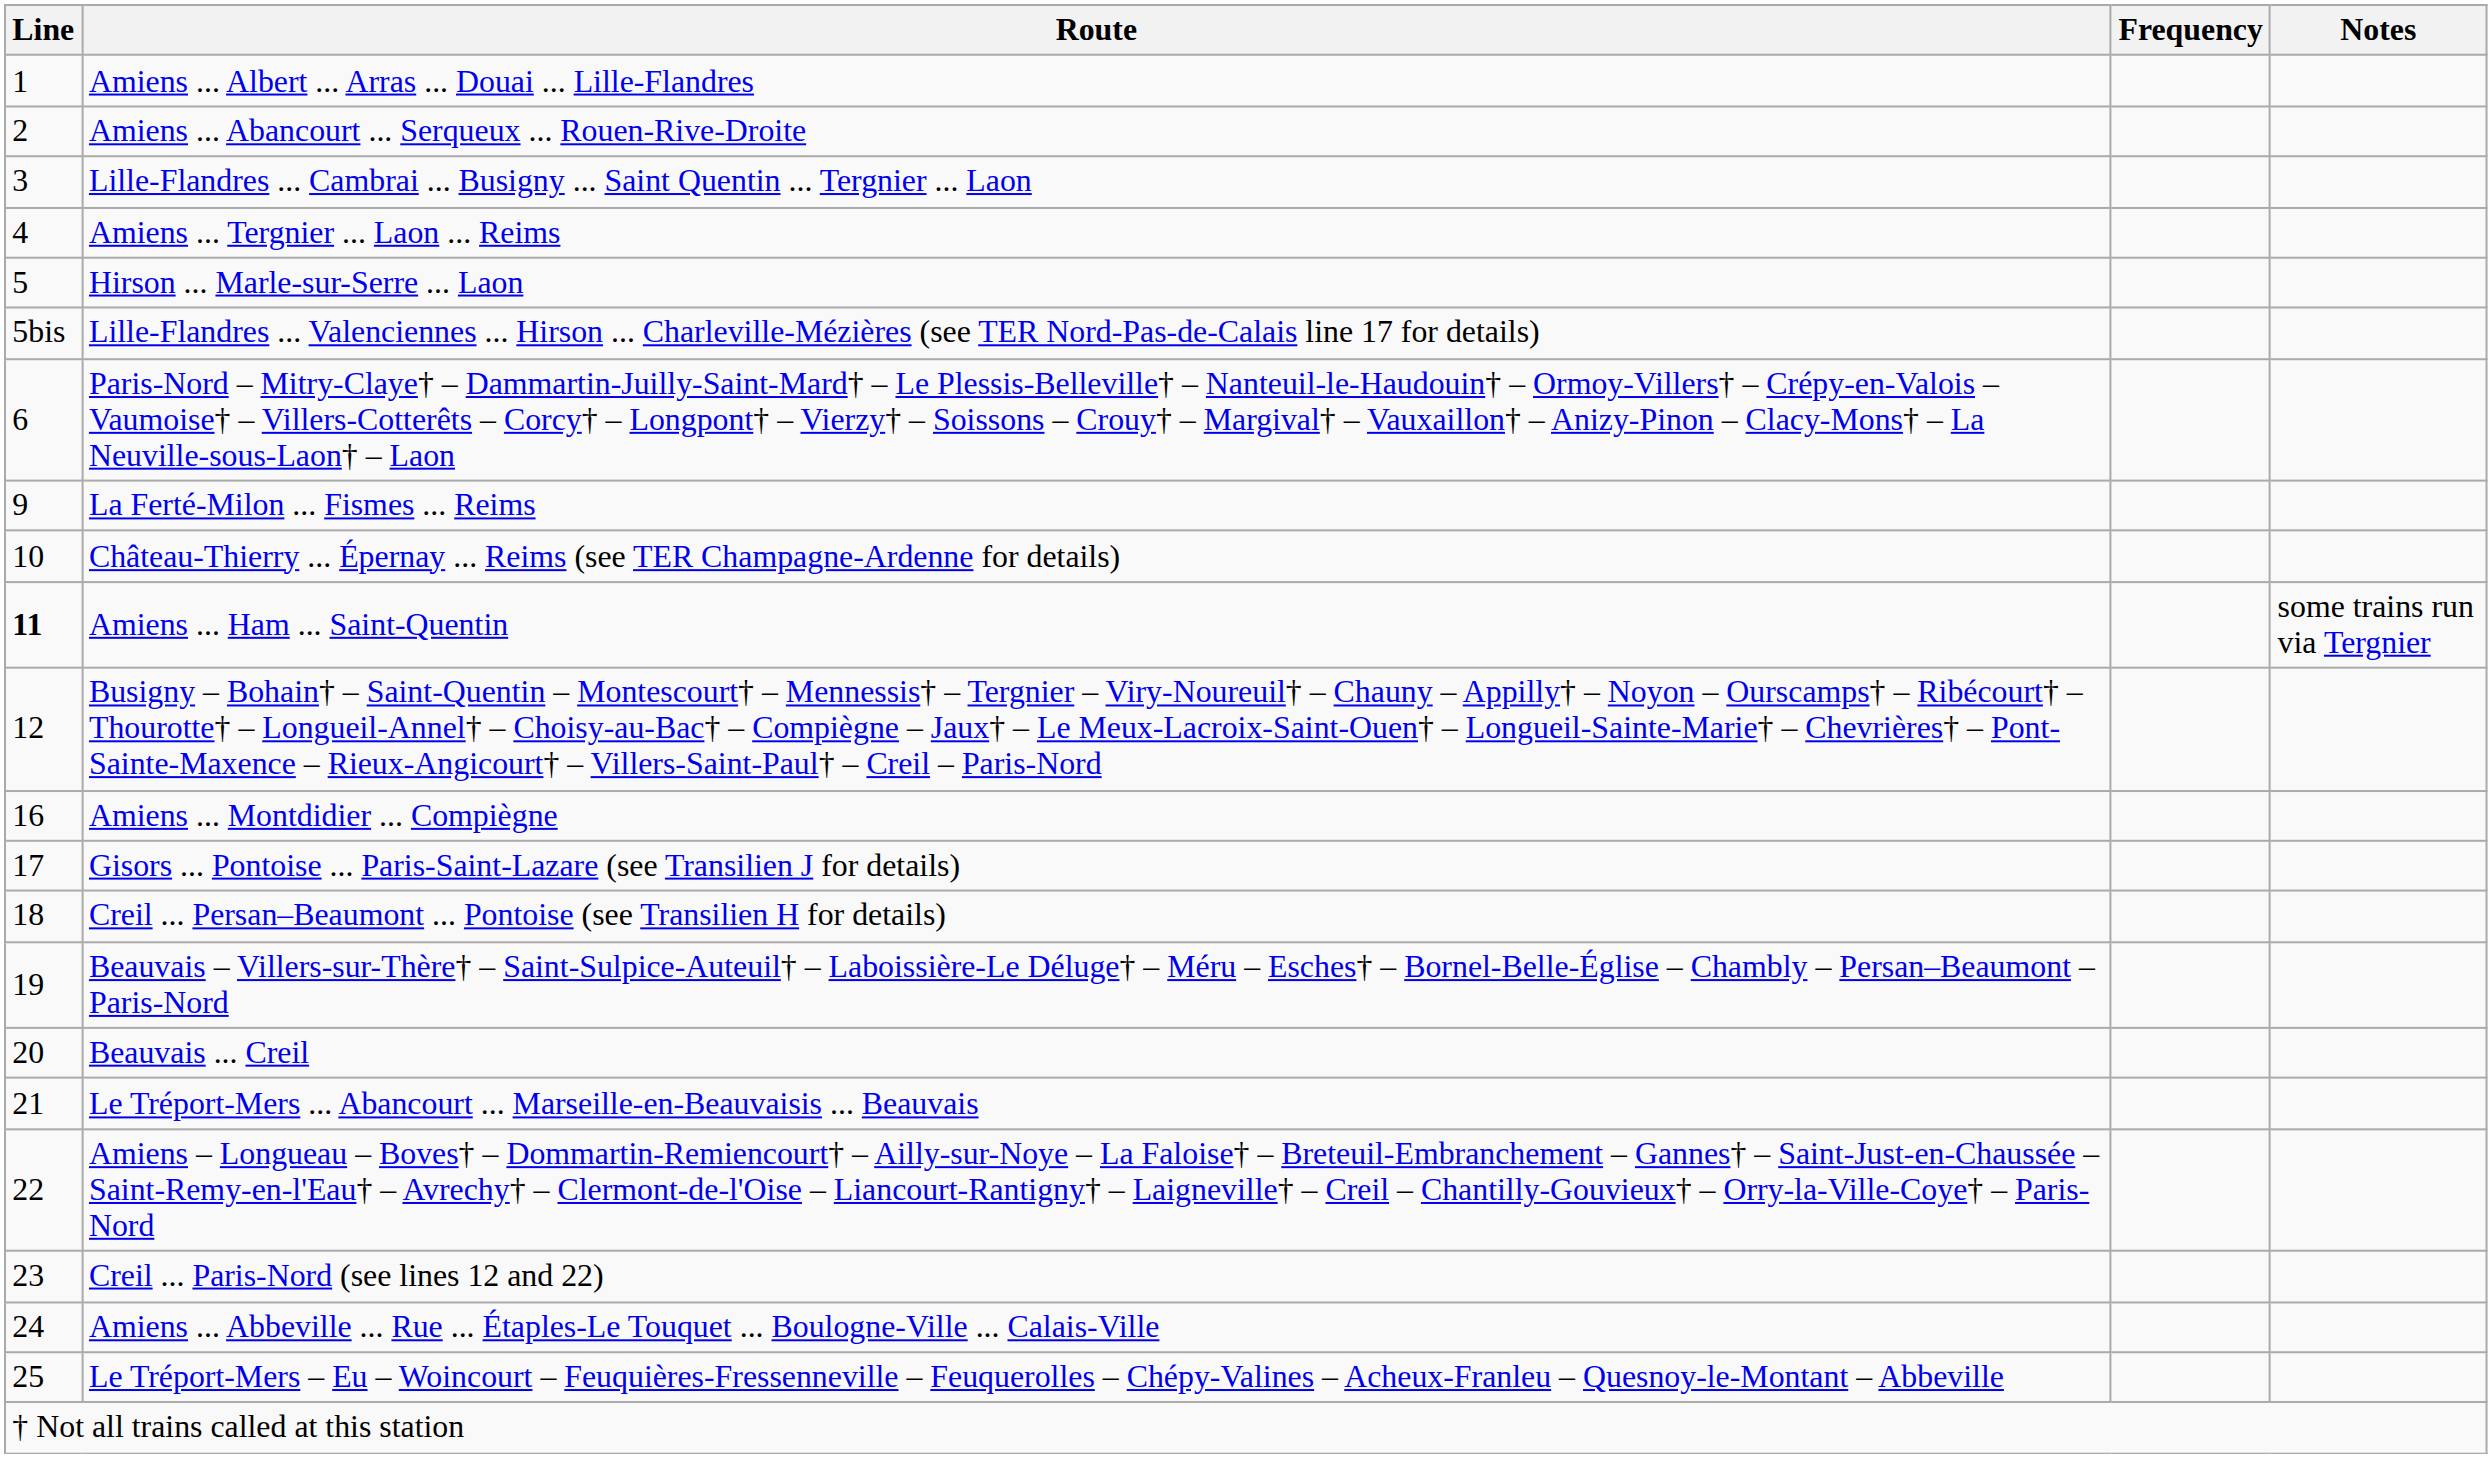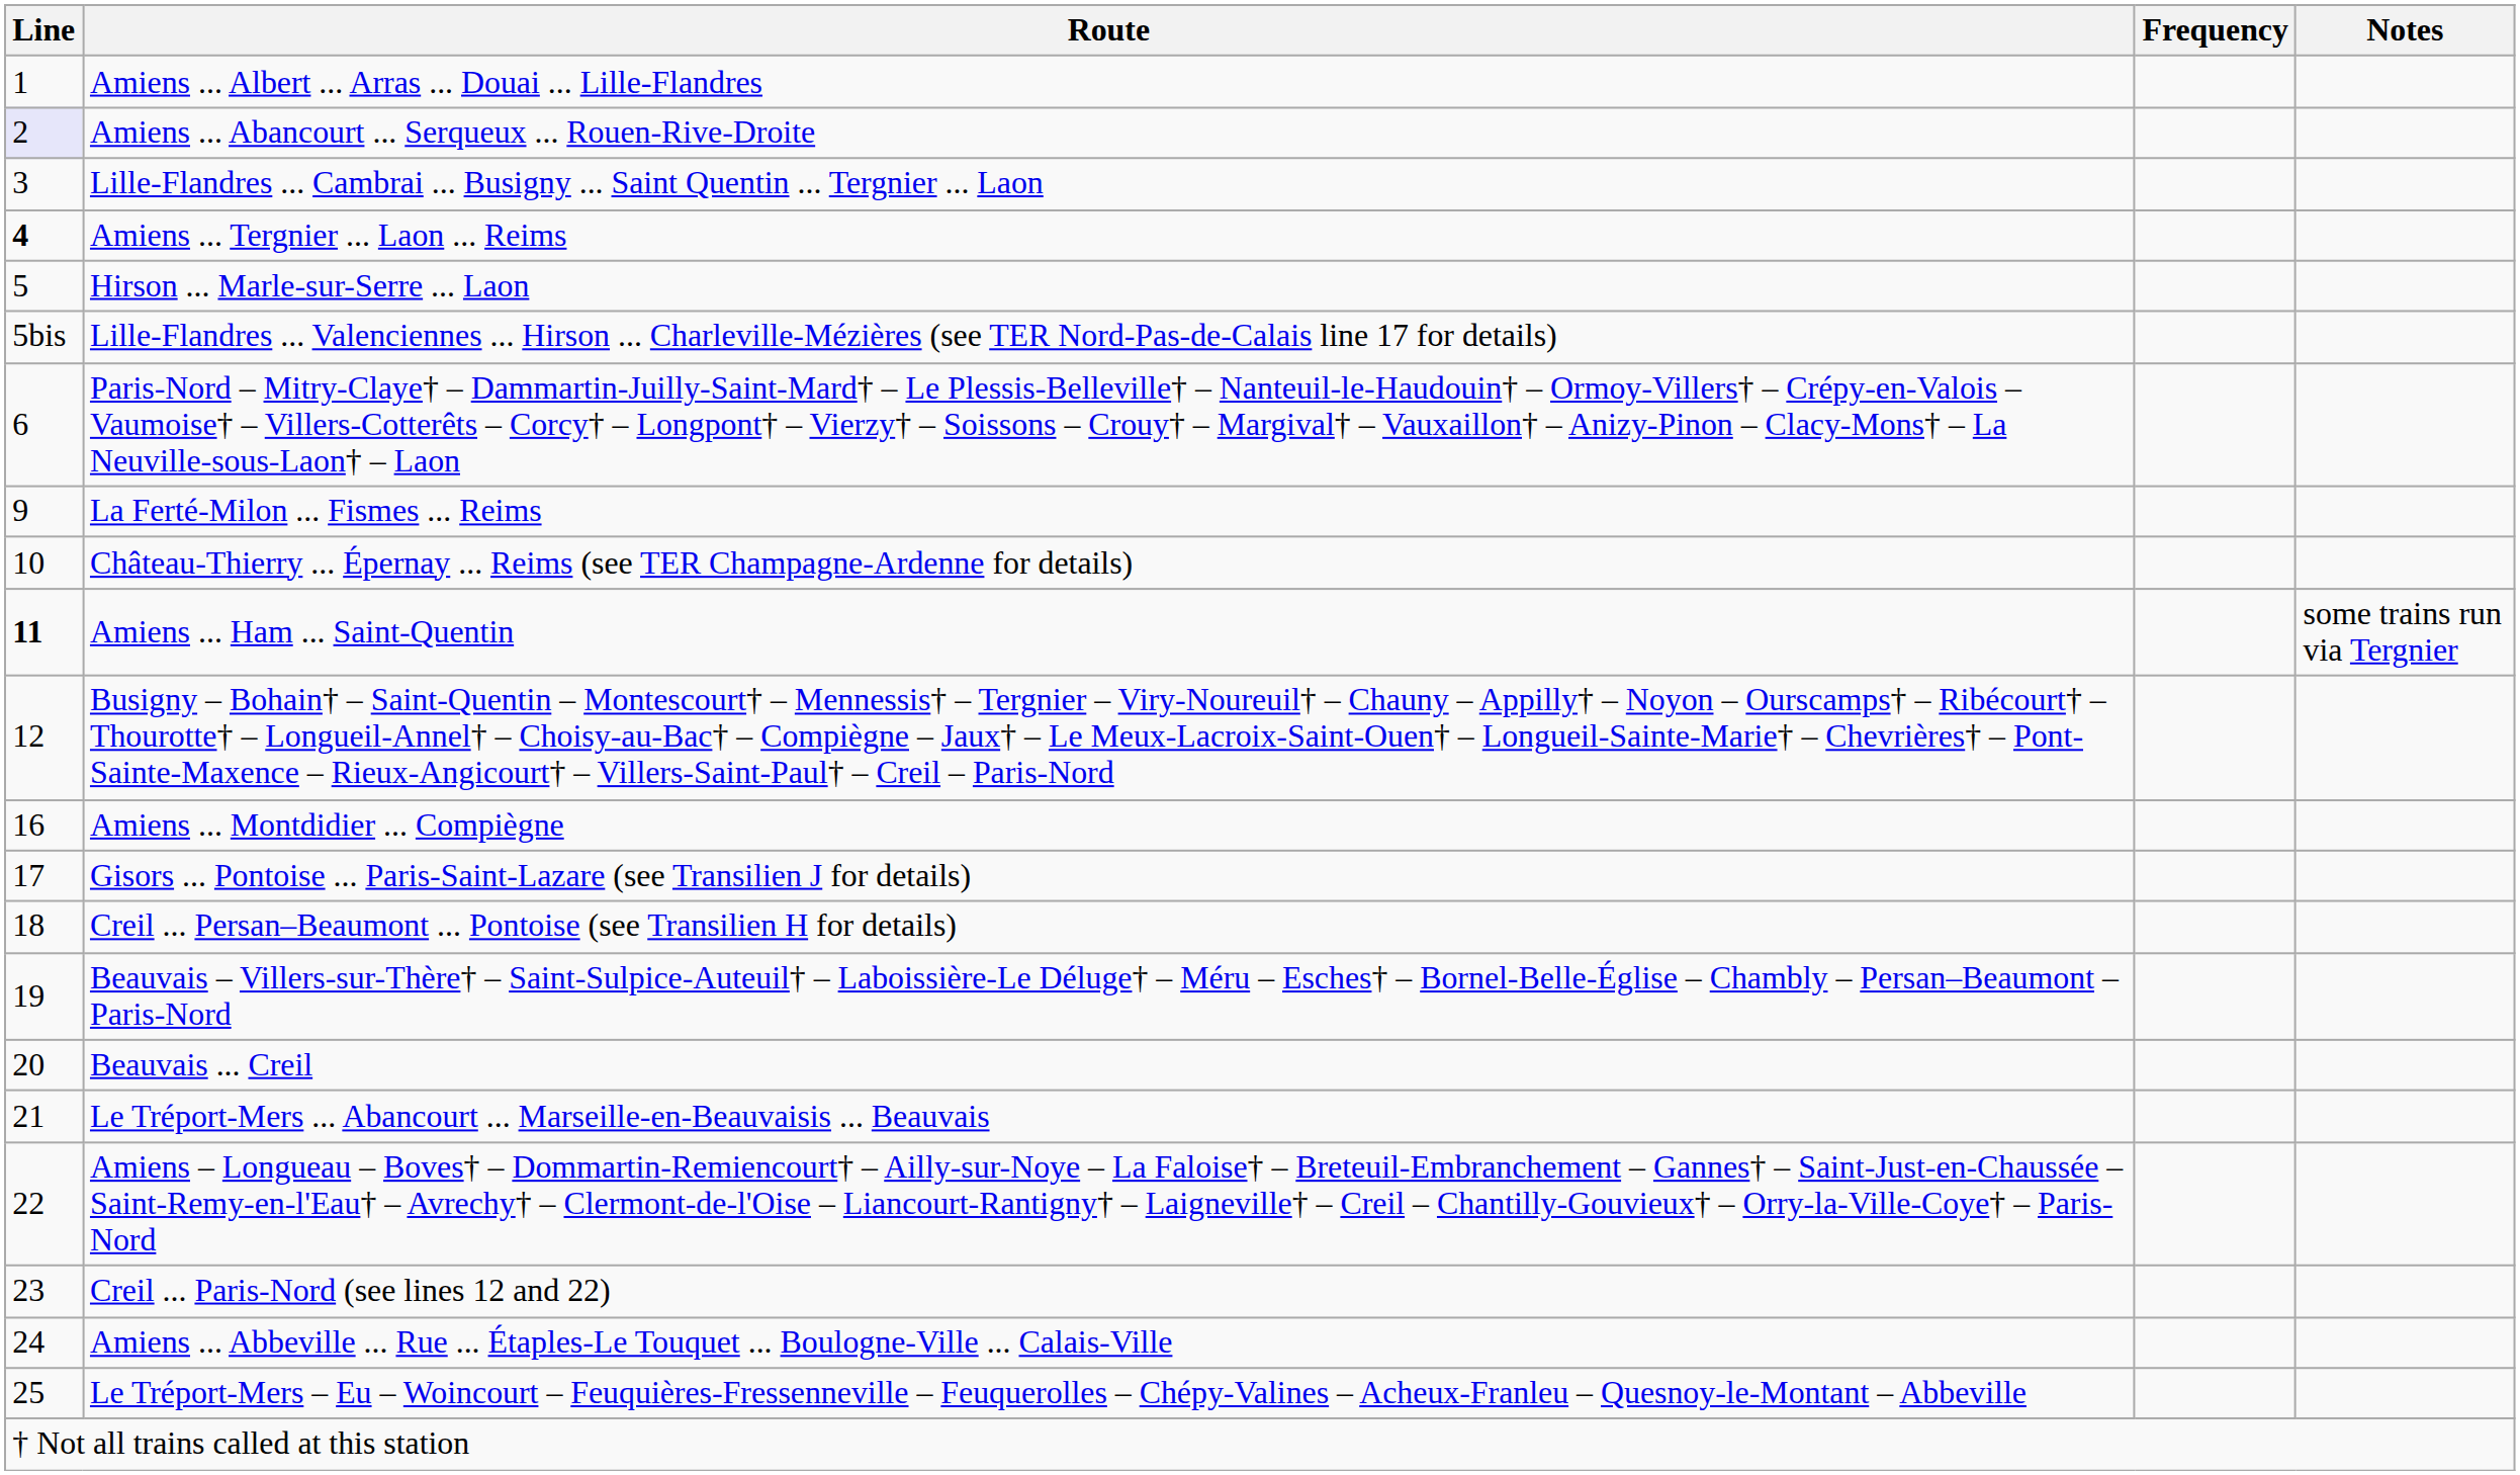Amiens ... Abancourt ... Serqueux ... Rouen-Rive-Droite | Line: no background -> lavender background
Amiens ... Tergnier ... Laon ... Reims | Line: normal -> bold
